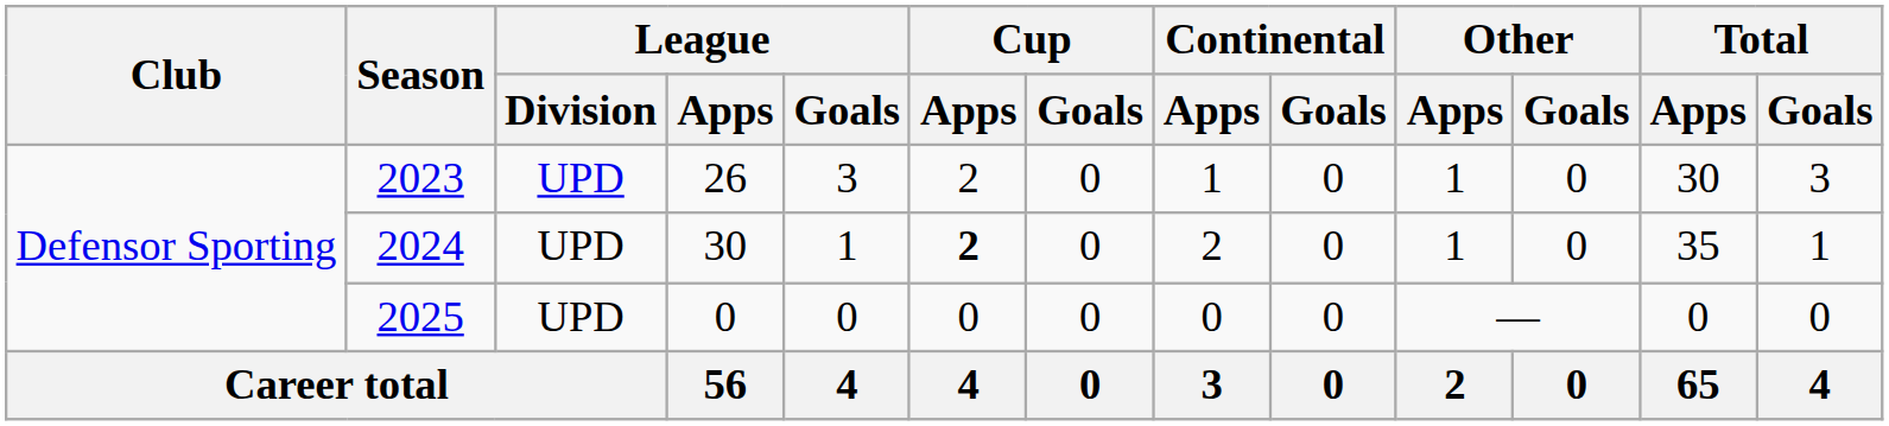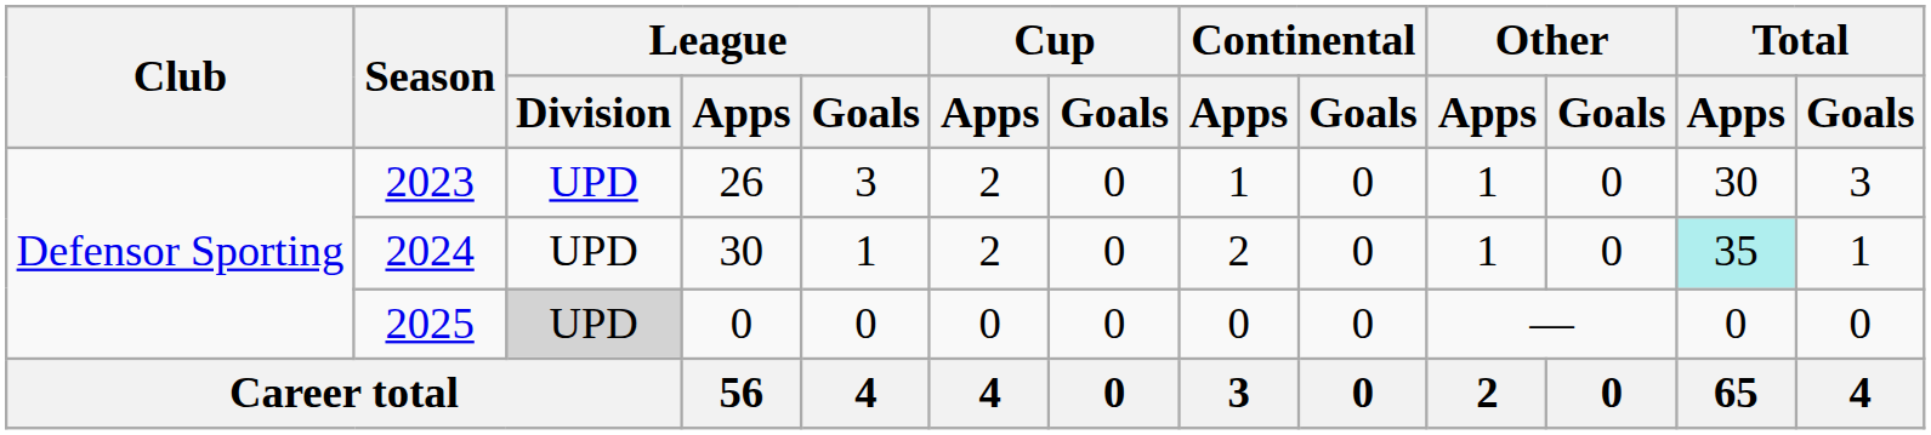2024 | Cup / Apps: bold -> normal
2024 | Total / Apps: no background -> paleturquoise background
2025 | League / Division: no background -> lightgrey background
